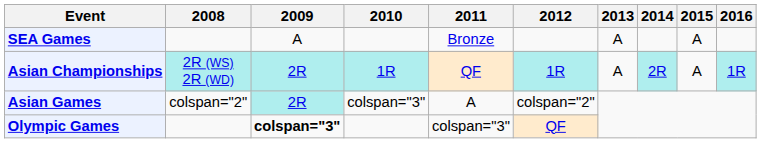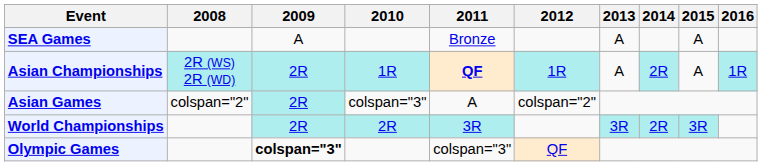Asian Championships | 2011: normal -> bold
+ row: World Championships | 2R | 2R | 3R | 3R | 2R | 3R
